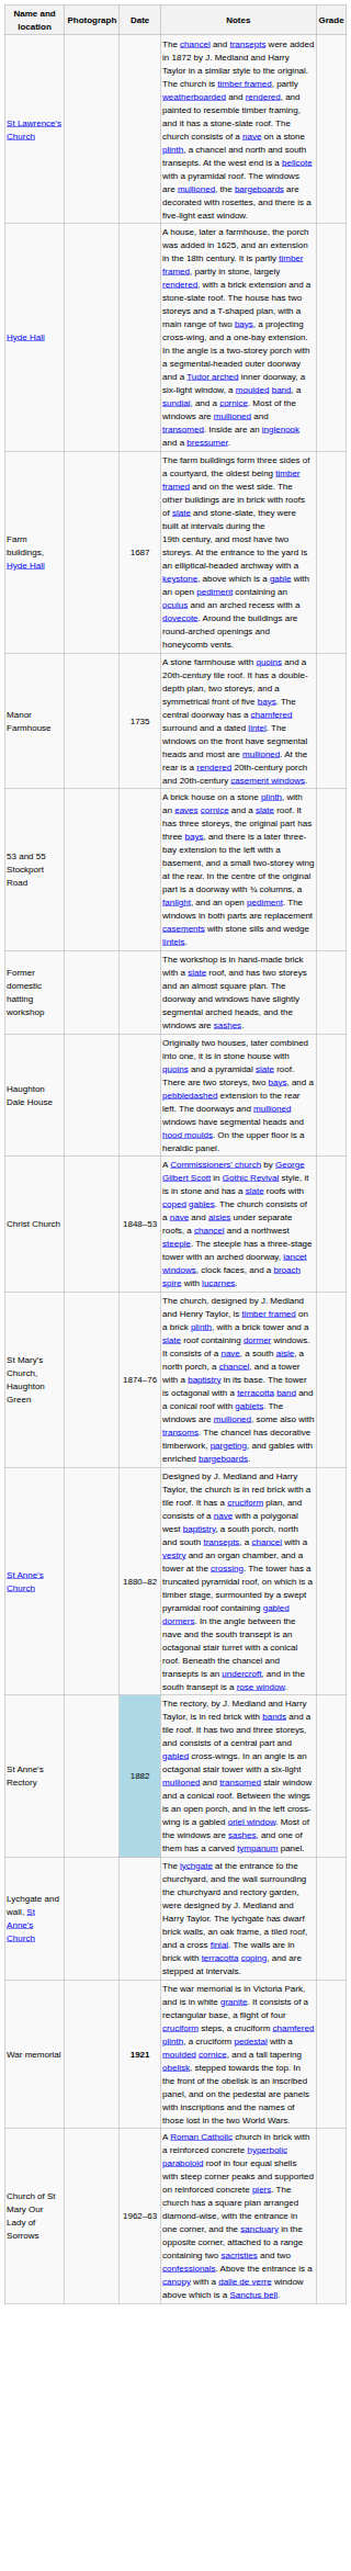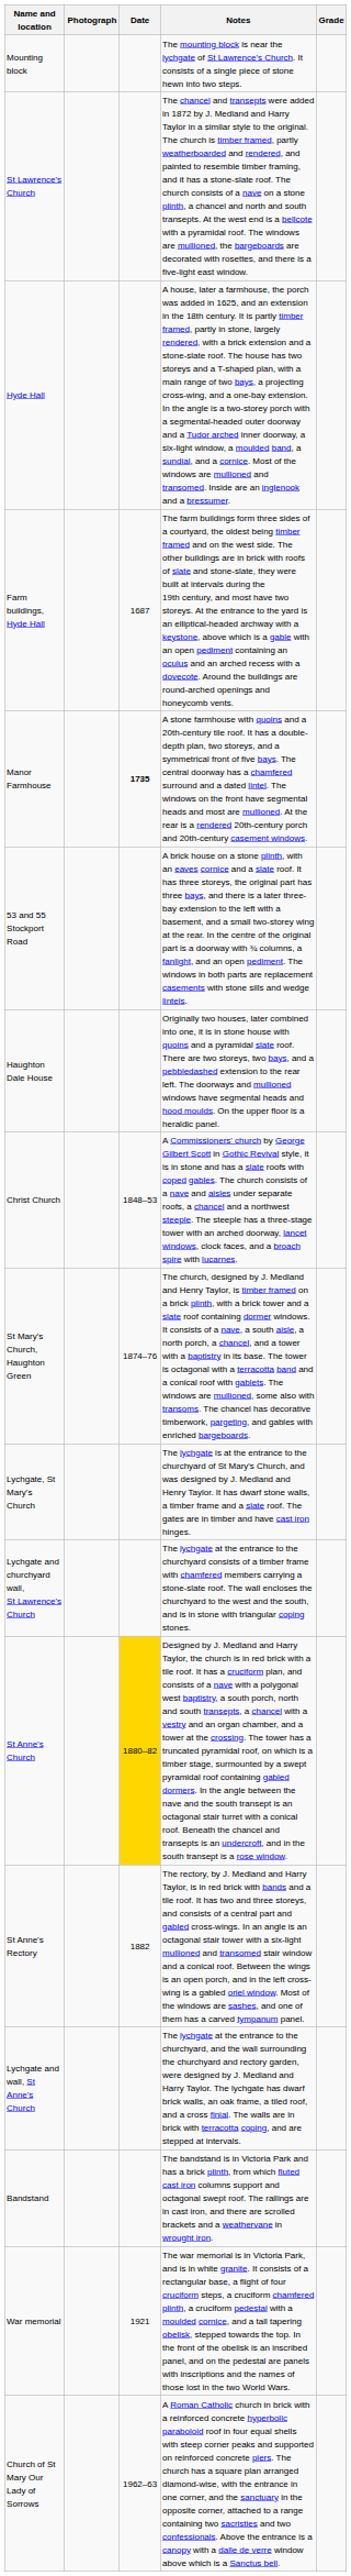+ row: Mounting block | The mounting block is near the lychgate of St Lawrence's Church. It consists of a single piece of stone hewn into two steps.
Manor Farmhouse | Date: normal -> bold
- row: Former domestic hatting workshop | The workshop is in hand-made brick with a slate roof, and has two storeys and an almost square plan. The doorway and windows have slightly segmental arched heads, and the windows are sashes.
+ row: Lychgate, St Mary's Church | The lychgate is at the entrance to the churchyard of St Mary's Church, and was designed by J. Medland and Henry Taylor. It has dwarf stone walls, a timber frame and a slate roof. The gates are in timber and have cast iron hinges.
+ row: Lychgate and churchyard wall, St Lawrence's Church | The lychgate at the entrance to the churchyard consists of a timber frame with chamfered members carrying a stone-slate roof. The wall encloses the churchyard to the west and the south, and is in stone with triangular coping stones.
St Anne's Church | Date: no background -> gold background
St Anne's Rectory | Date: lightblue background -> no background
+ row: Bandstand | The bandstand is in Victoria Park and has a brick plinth, from which fluted cast iron columns support and octagonal swept roof. The railings are in cast iron, and there are scrolled brackets and a weathervane in wrought iron.
War memorial | Date: bold -> normal
